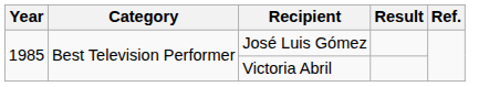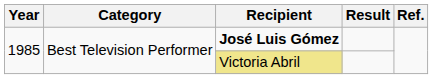José Luis Gómez | Recipient: normal -> bold
Victoria Abril | Recipient: no background -> khaki background
